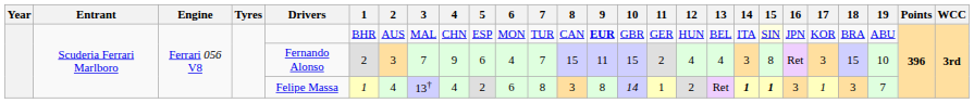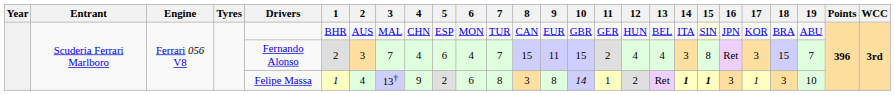row 2 | 9: bold -> normal
row 3 | 4: 9 -> 4
row 3 | 19: 10 -> 7
row 4 | 4: 4 -> 9
row 4 | 19: 7 -> 10
